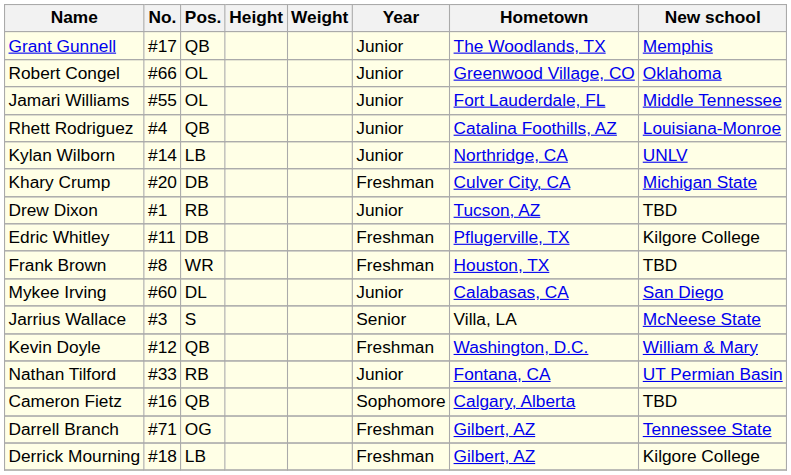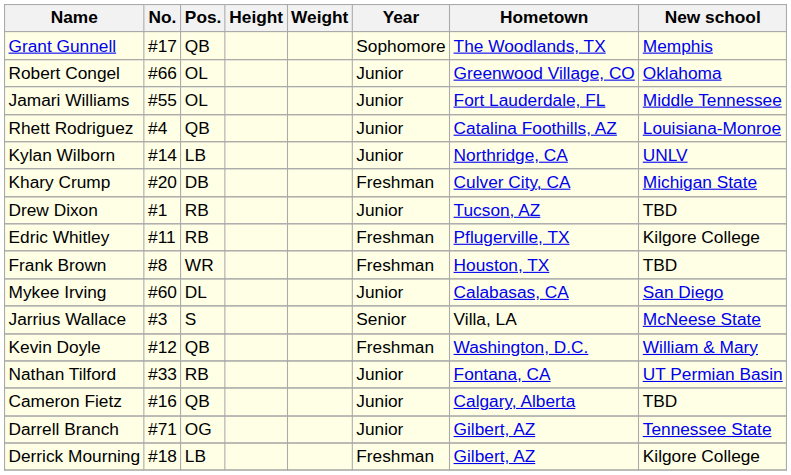Grant Gunnell | Year: Junior -> Sophomore
Edric Whitley | Pos.: DB -> RB
Cameron Fietz | Year: Sophomore -> Junior
Darrell Branch | Year: Freshman -> Junior
